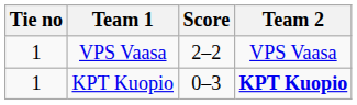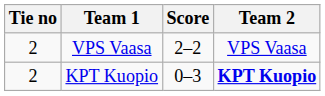row 2 | Tie no: 1 -> 2
row 3 | Tie no: 1 -> 2
